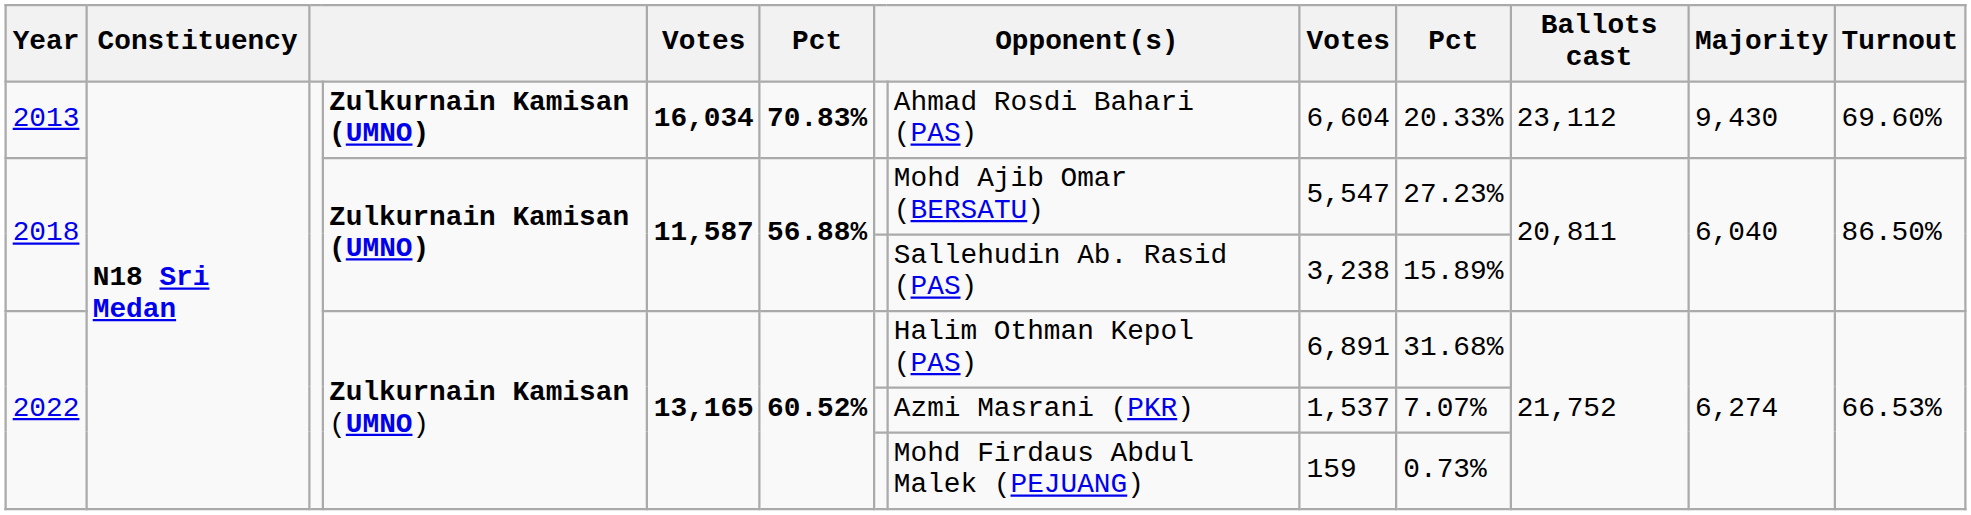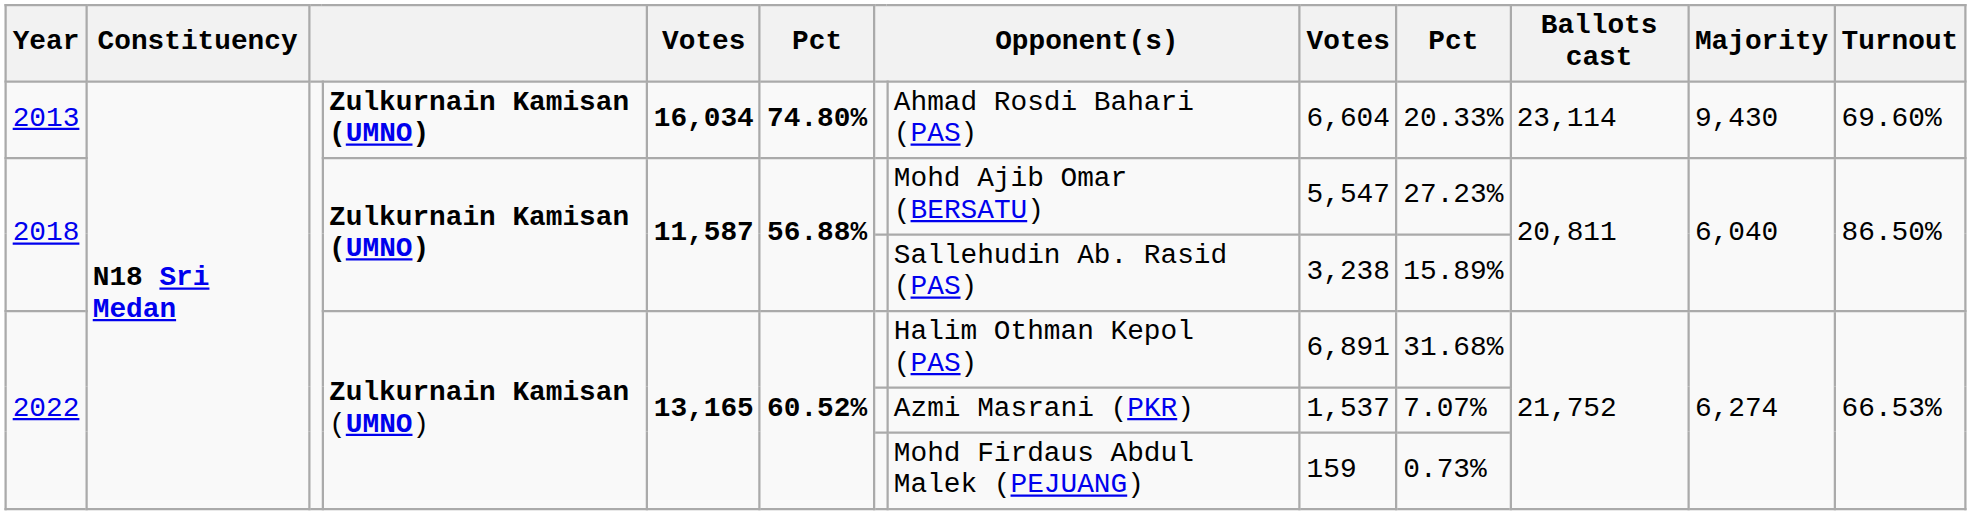2013 | column 6: 70.83% -> 74.80%
2013 | Ballots cast: 23,112 -> 23,114
